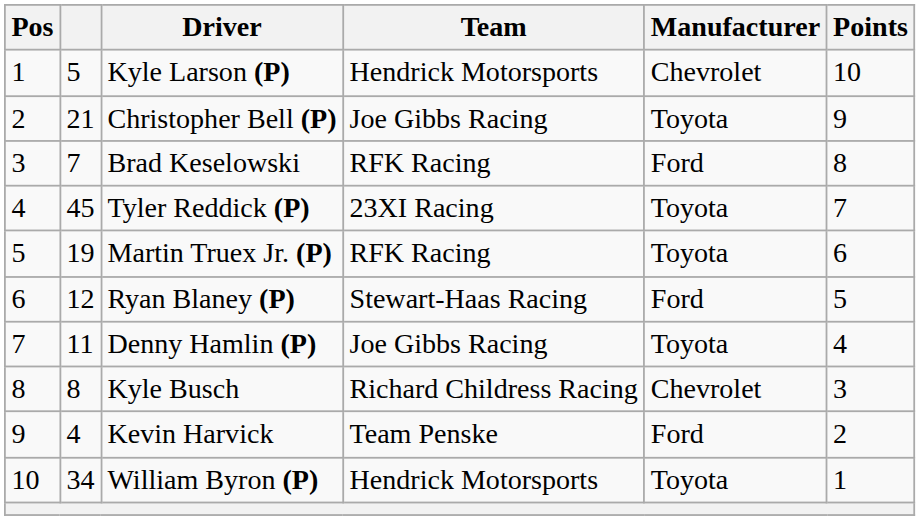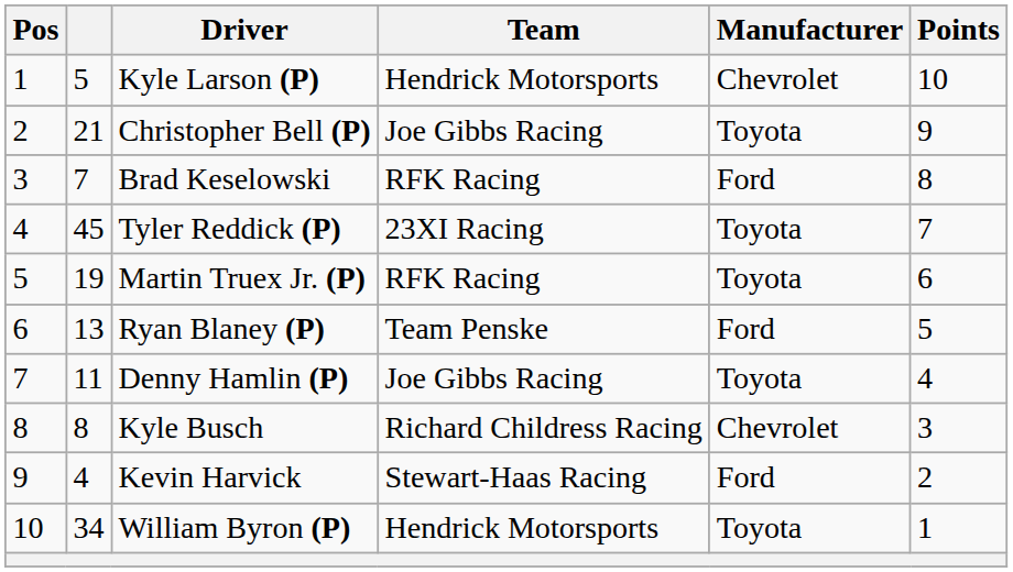Ryan Blaney (P) | column 2: 12 -> 13
Ryan Blaney (P) | Team: Stewart-Haas Racing -> Team Penske
Kevin Harvick | Team: Team Penske -> Stewart-Haas Racing
